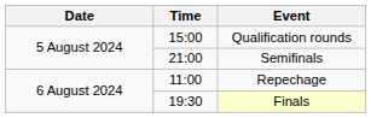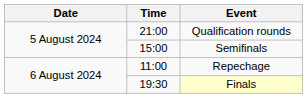Qualification rounds | Time: 15:00 -> 21:00
Semifinals | Time: 21:00 -> 15:00
